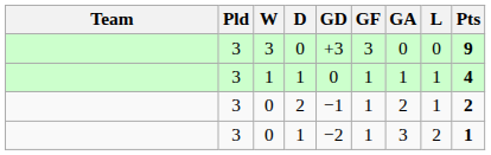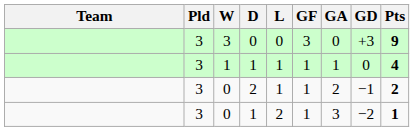columns swapped: L <-> GD
